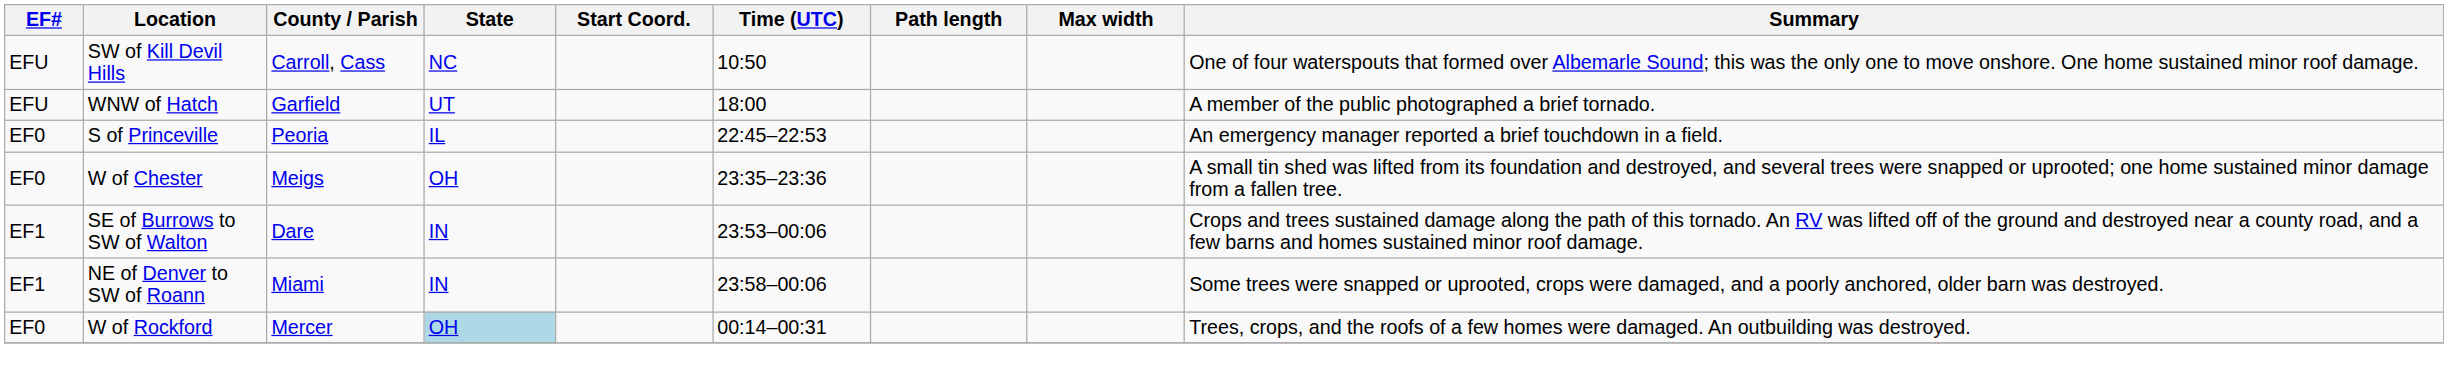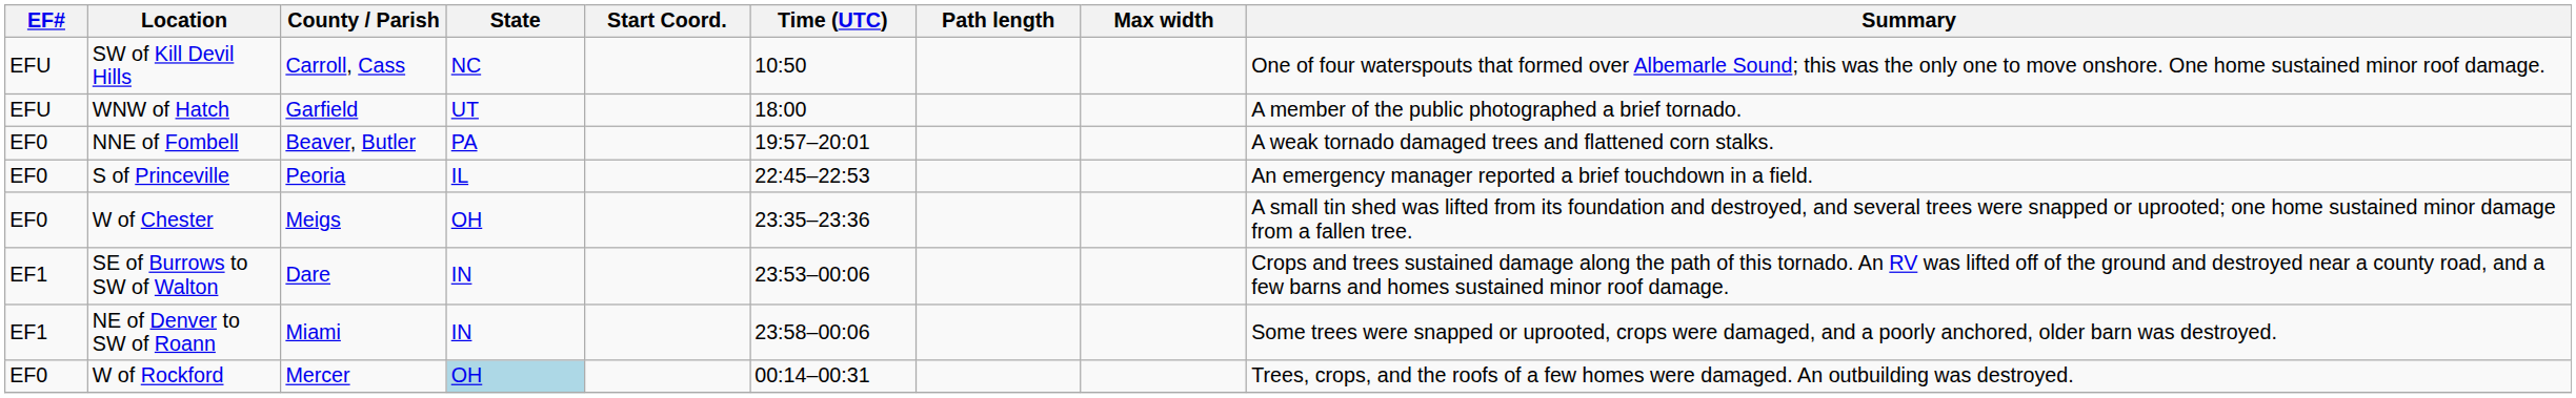+ row: EF0 | NNE of Fombell | Beaver, Butler | PA | 19:57–20:01 | A weak tornado damaged trees and flattened corn stalks.
